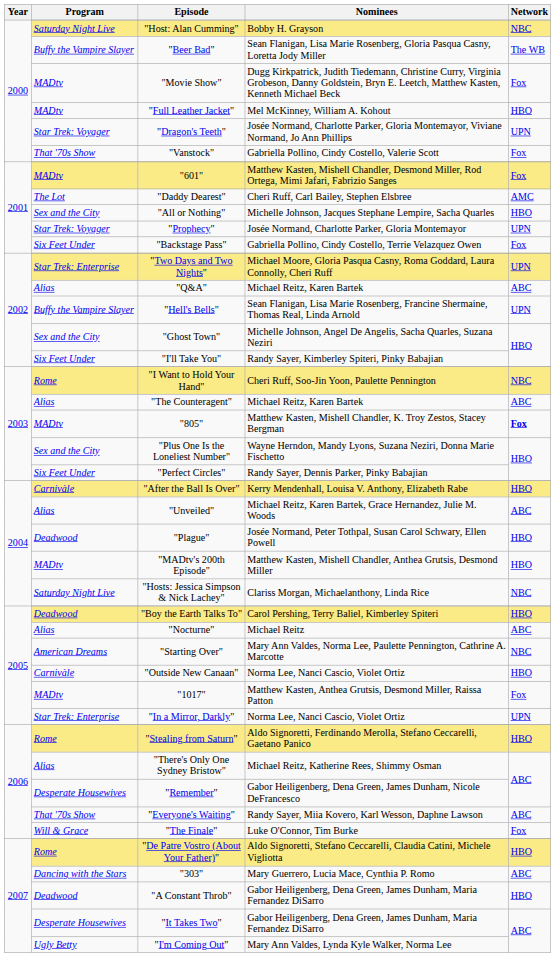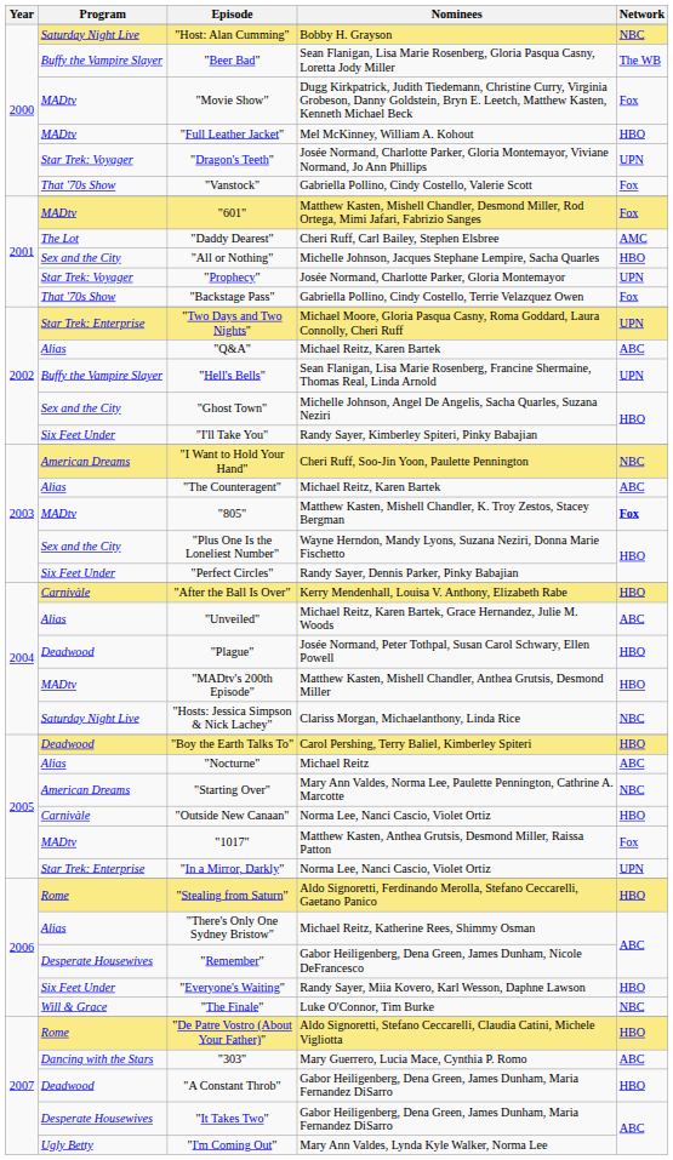"Backstage Pass" | Program: Six Feet Under -> That '70s Show
"I Want to Hold Your Hand" | Program: Rome -> American Dreams
"Everyone's Waiting" | Program: That '70s Show -> Six Feet Under
"Everyone's Waiting" | Network: ABC -> HBO
"The Finale" | Network: Fox -> NBC
